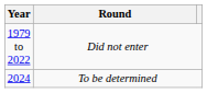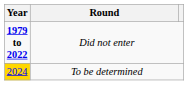1979 to 2022 | Year: normal -> bold
2024 | Year: no background -> gold background
